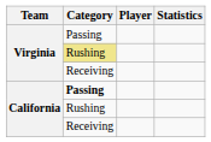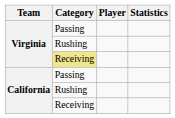Virginia / Rushing | Category: khaki background -> no background
Virginia / Receiving | Category: no background -> khaki background
California / Passing | Category: bold -> normal
